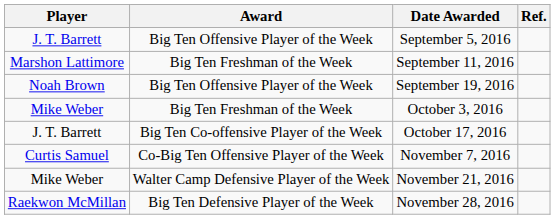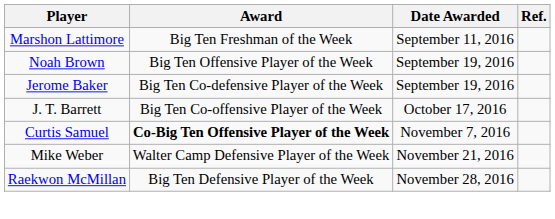- row: J. T. Barrett | Big Ten Offensive Player of the Week | September 5, 2016
+ row: Jerome Baker | Big Ten Co-defensive Player of the Week | September 19, 2016
- row: Mike Weber | Big Ten Freshman of the Week | October 3, 2016
November 7, 2016 | Award: normal -> bold
